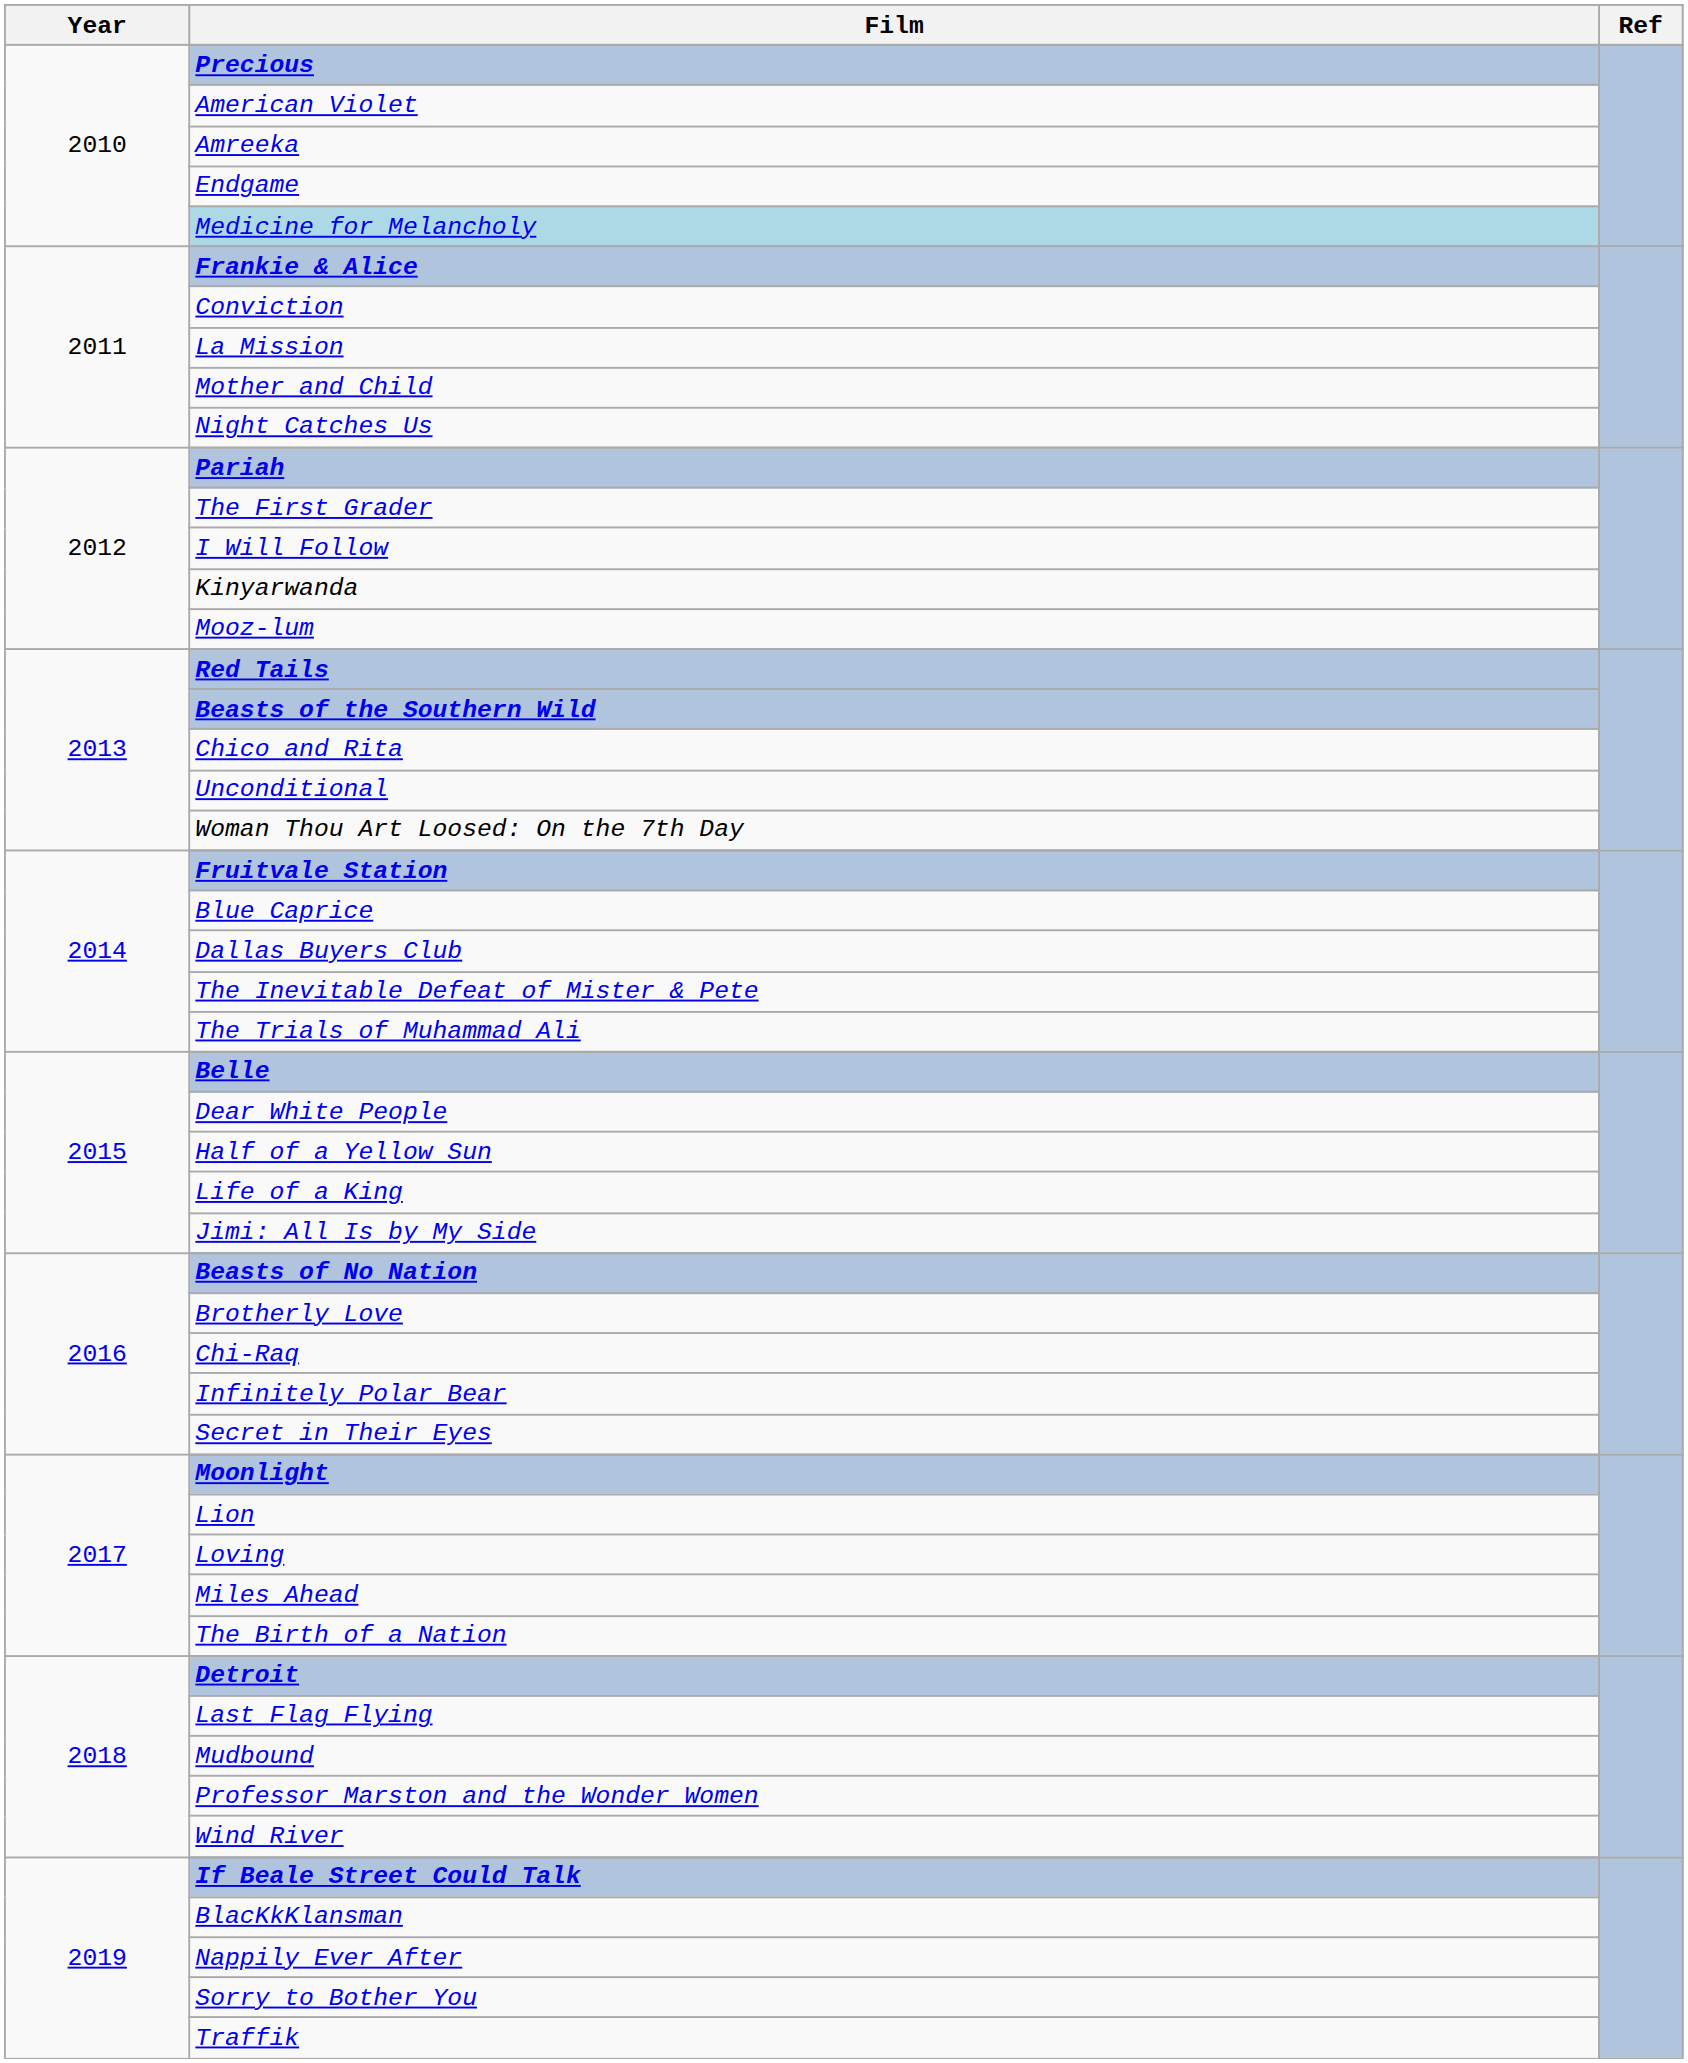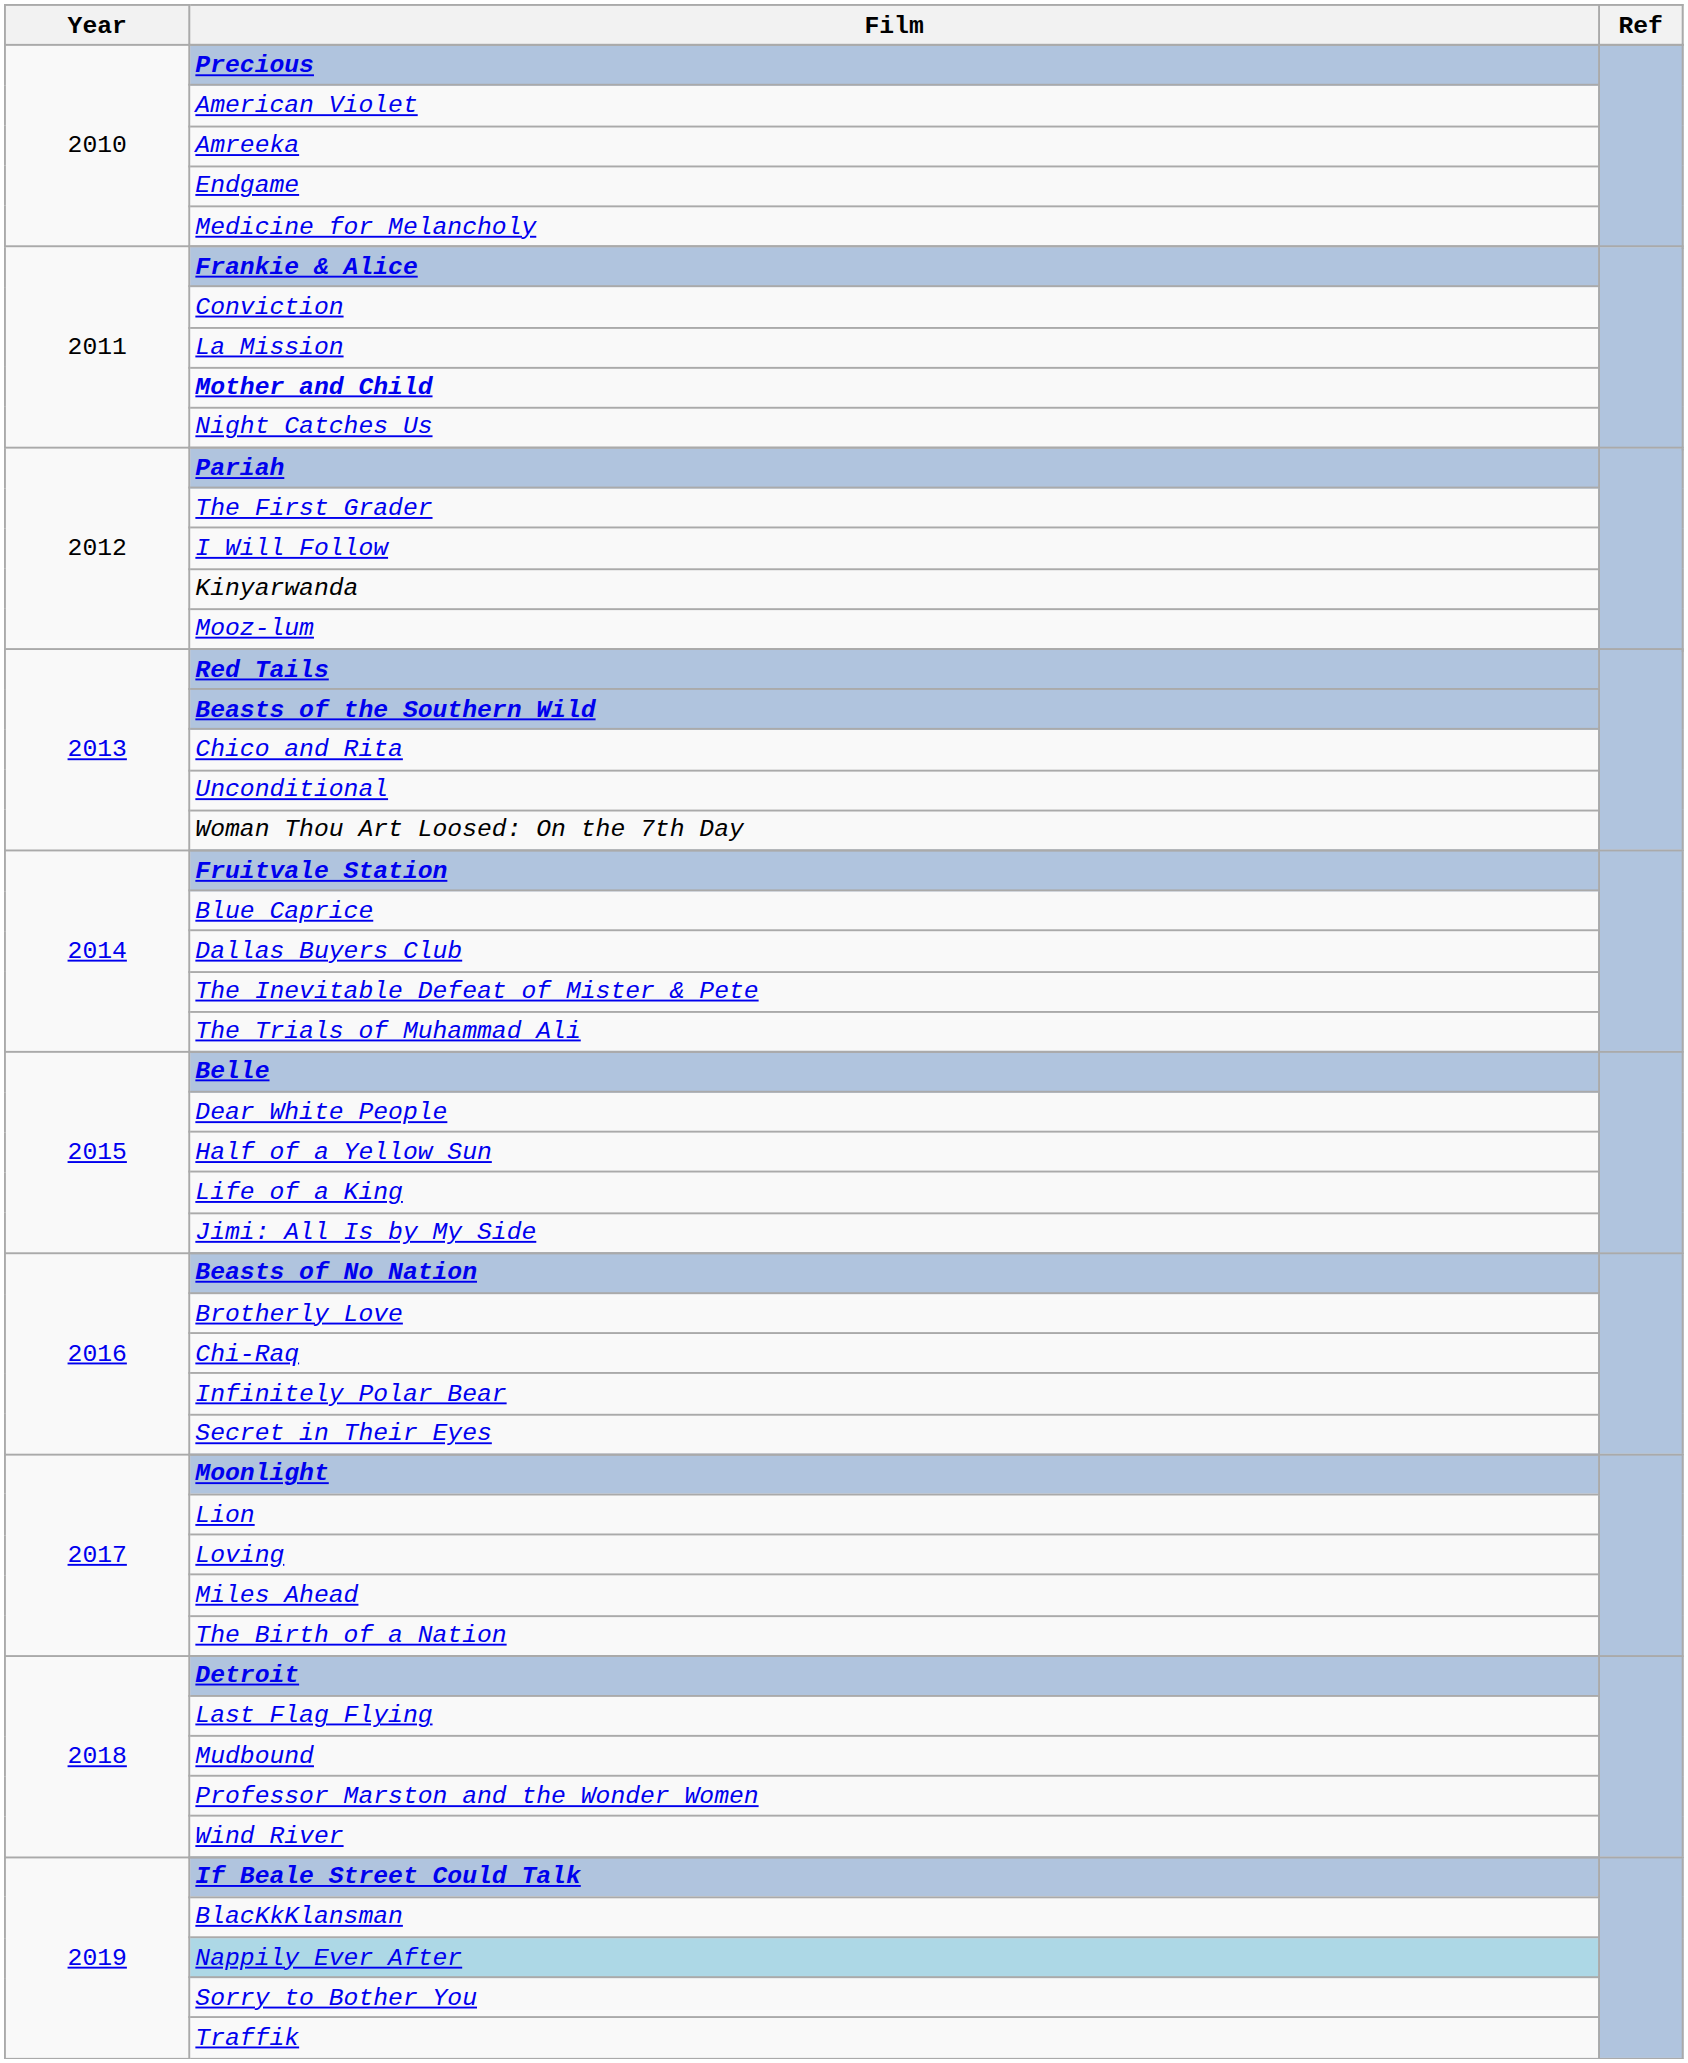Medicine for Melancholy | Film: lightblue background -> no background
Mother and Child | Film: normal -> bold
Nappily Ever After | Film: no background -> lightblue background
